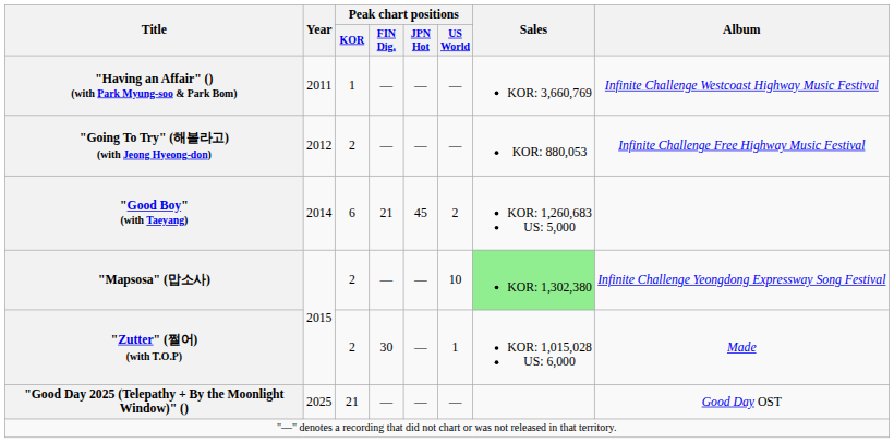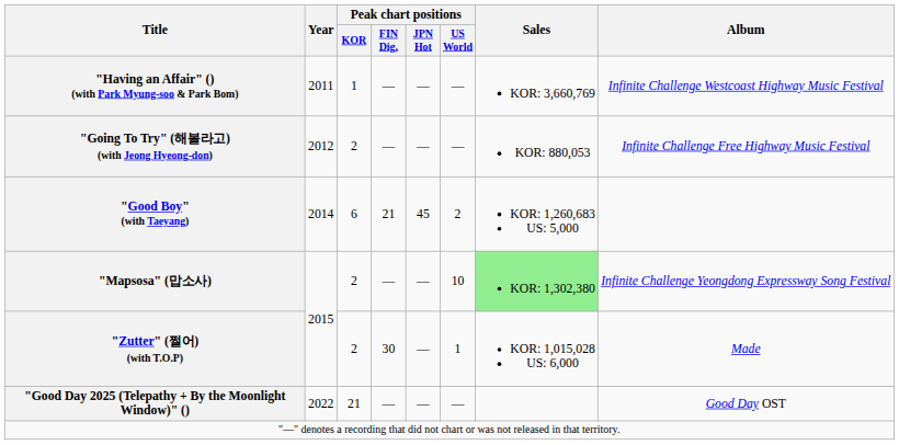"Good Day 2025 (Telepathy + By the Moonlight Window)" () | Year: 2025 -> 2022
